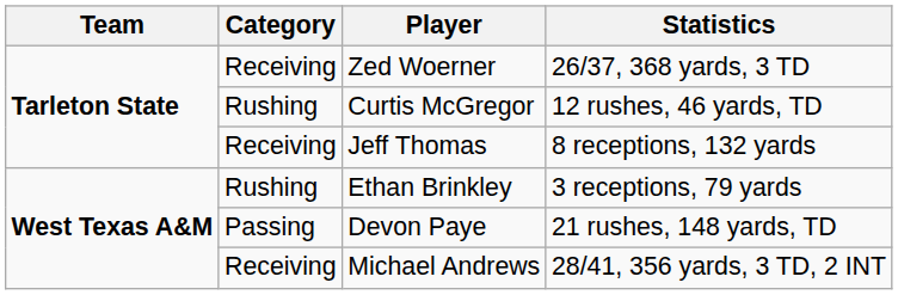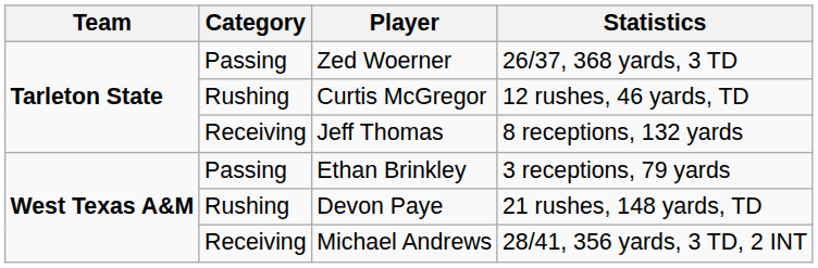Zed Woerner | Category: Receiving -> Passing
Ethan Brinkley | Category: Rushing -> Passing
Devon Paye | Category: Passing -> Rushing
